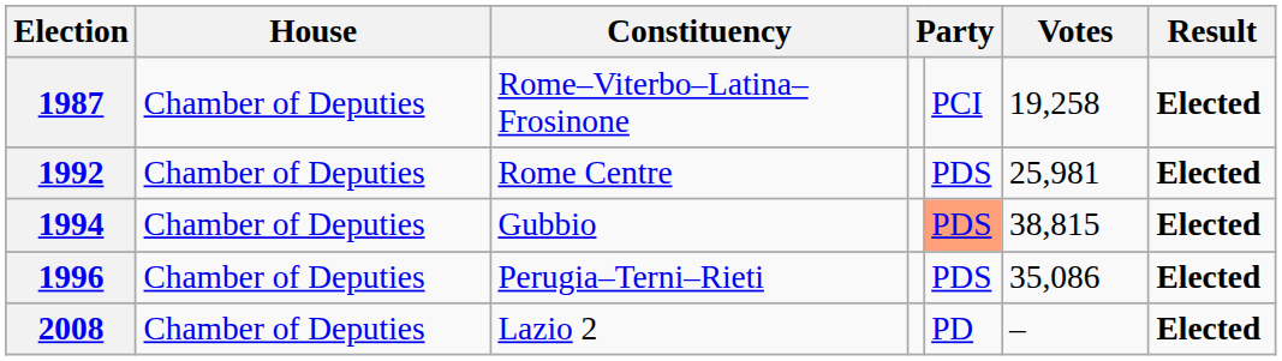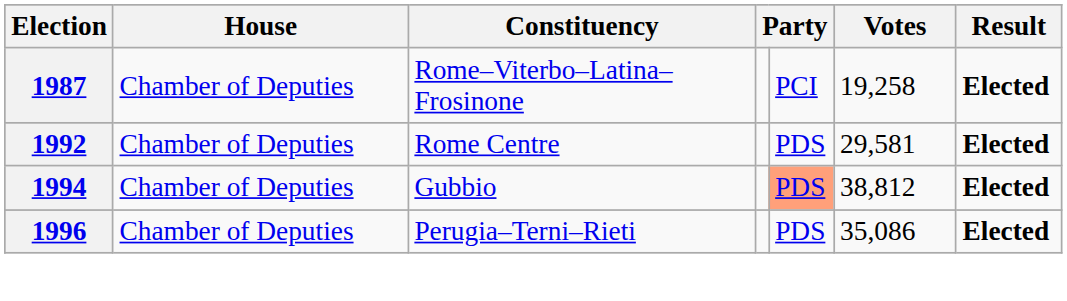1992 | Votes: 25,981 -> 29,581
1994 | Votes: 38,815 -> 38,812
- row: 2008 | Chamber of Deputies | Lazio 2 | PD | – | Elected
